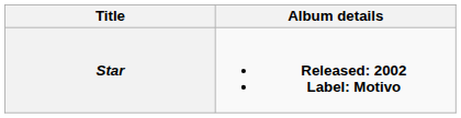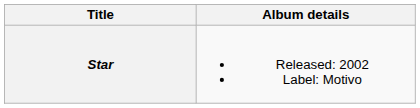Star | Album details: bold -> normal
